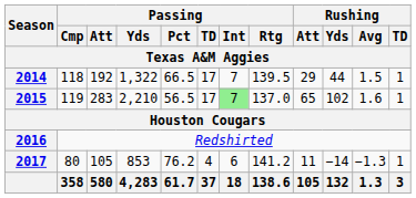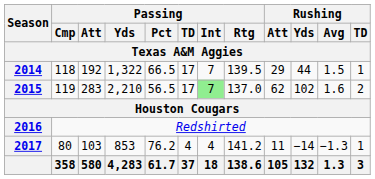2015 | Rushing / Att: 65 -> 62
2015 | Rushing / TD: 1 -> 2
2017 | Passing / Att: 105 -> 103
2017 | Passing / Int: 6 -> 4
